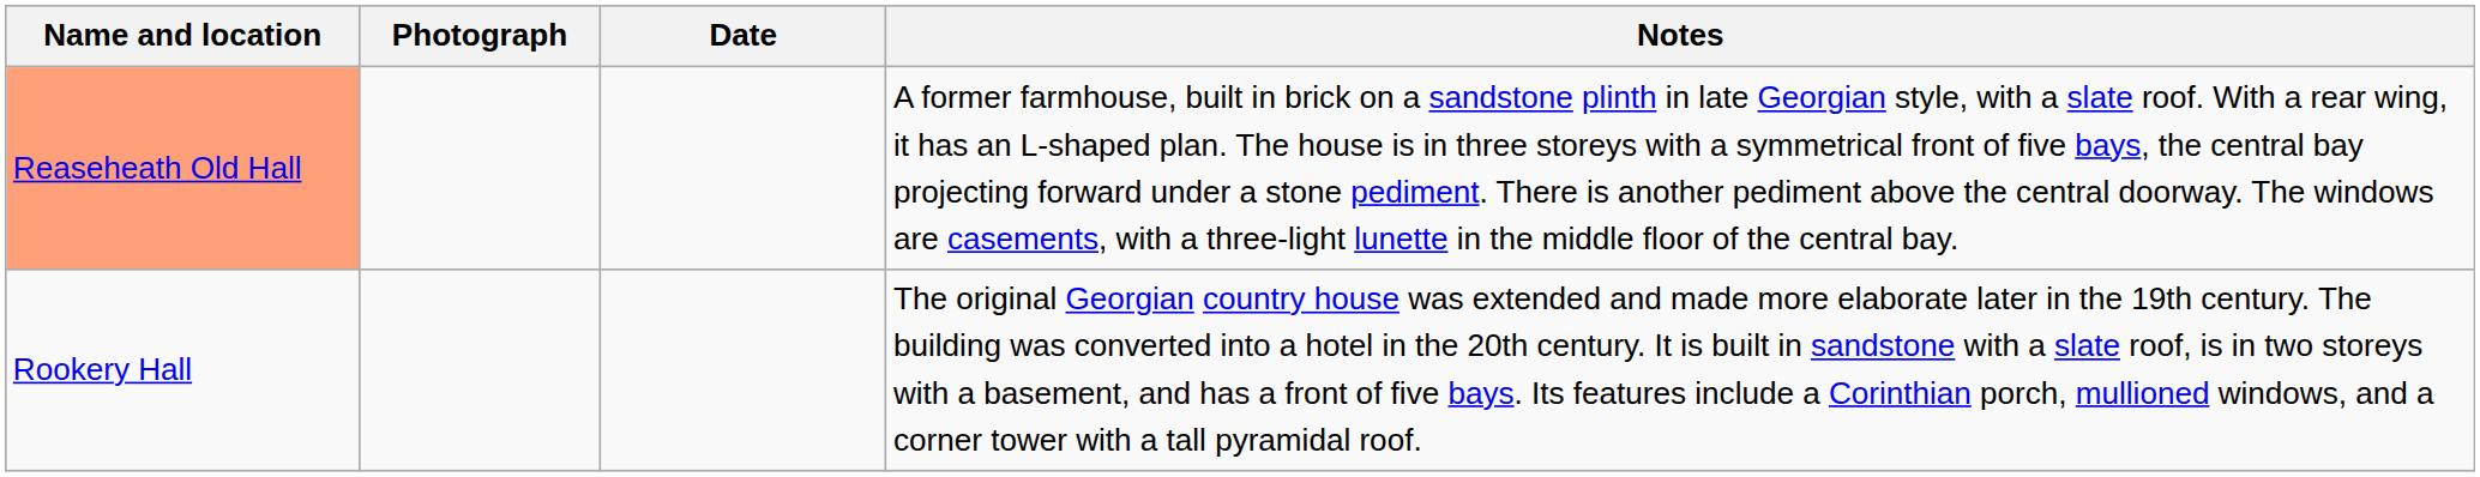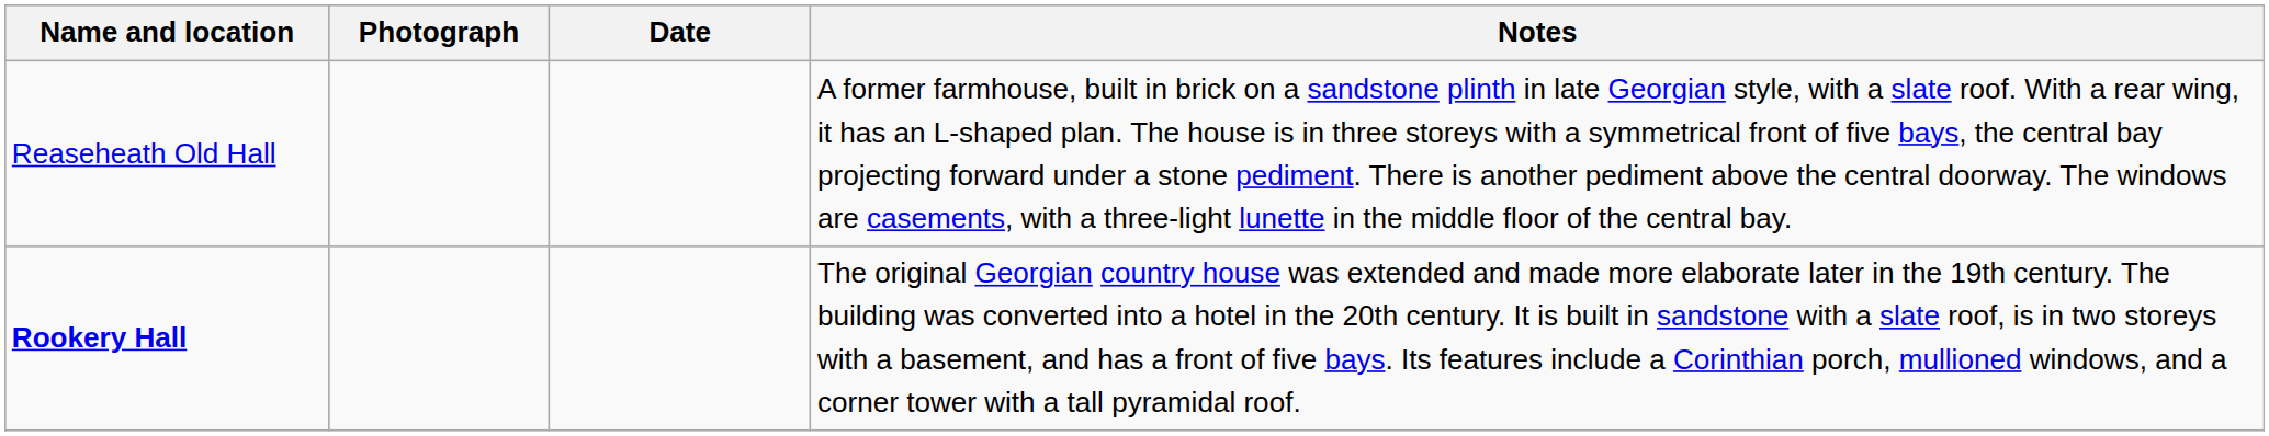Reaseheath Old Hall | Name and location: lightsalmon background -> no background
Rookery Hall | Name and location: normal -> bold
